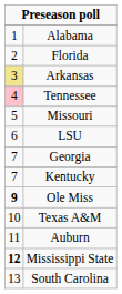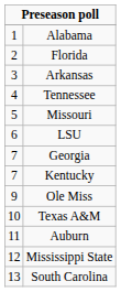Arkansas | column 1: khaki background -> no background
Tennessee | column 1: pink background -> no background
Ole Miss | column 1: bold -> normal
Mississippi State | column 1: bold -> normal
